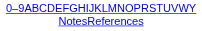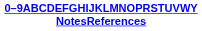row 1 | column 1: normal -> bold
